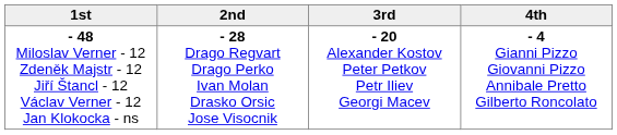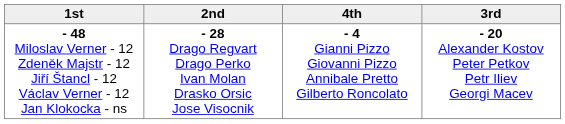columns swapped: 3rd <-> 4th
